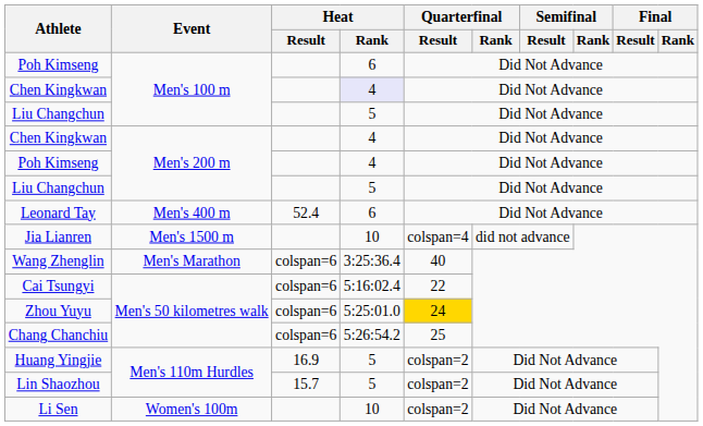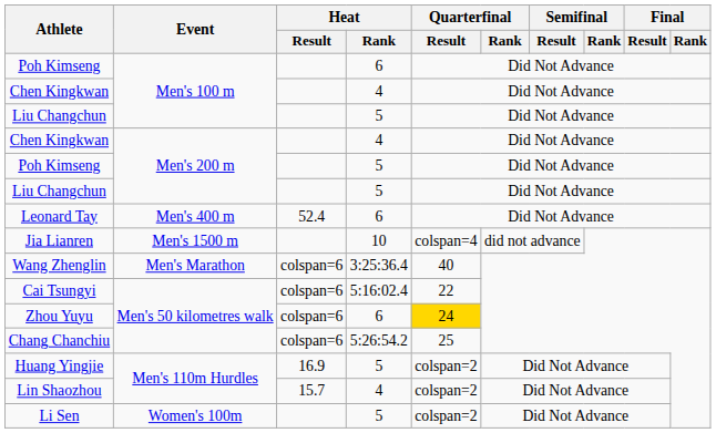Chen Kingkwan / Men's 100 m | Heat / Rank: lavender background -> no background
Poh Kimseng / Men's 200 m | Heat / Rank: 4 -> 5
Zhou Yuyu | Heat / Rank: 5:25:01.0 -> 6
Lin Shaozhou | Heat / Rank: 5 -> 4
Li Sen | Heat / Rank: 10 -> 5
